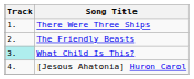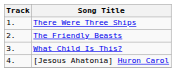What Child Is This? | Track: paleturquoise background -> no background
